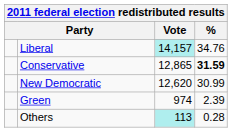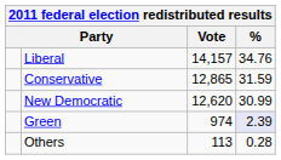Liberal | Vote: paleturquoise background -> no background
Conservative | %: bold -> normal
Green | %: no background -> lavender background
Others | Vote: paleturquoise background -> no background
